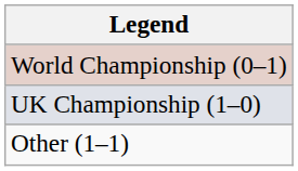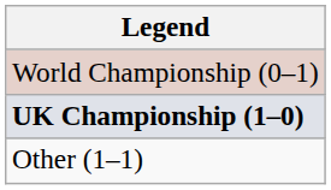row 3 | column 1: normal -> bold
